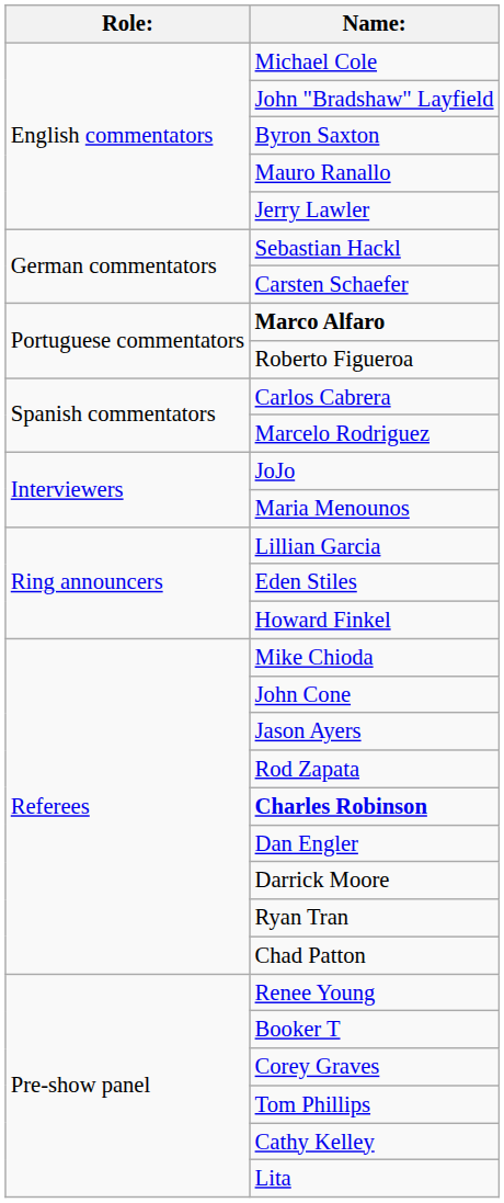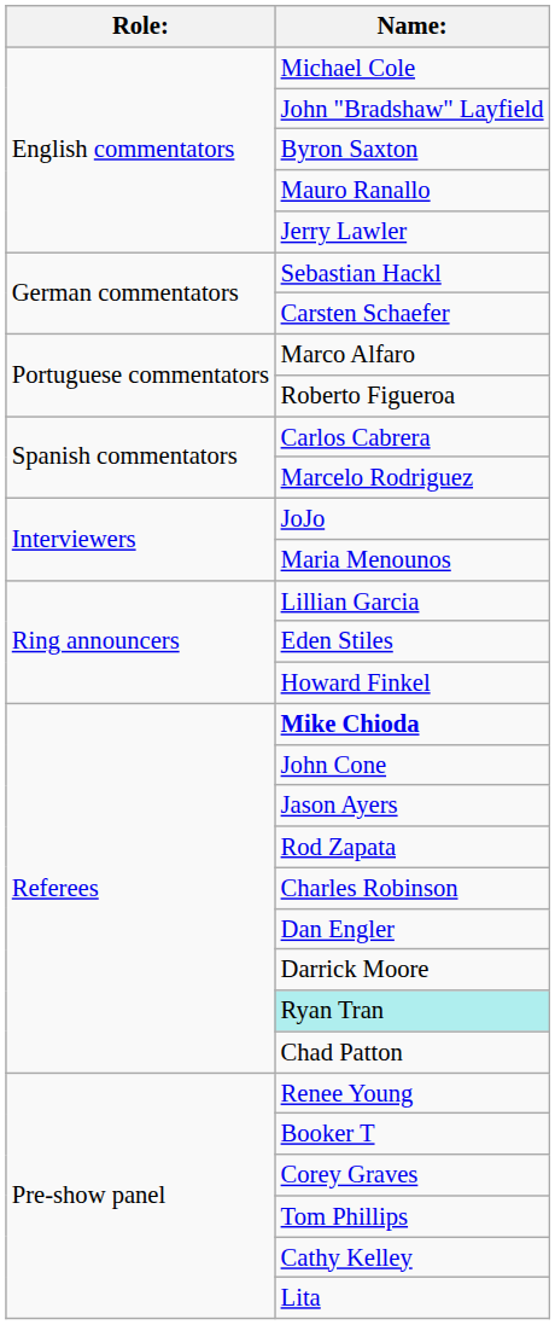Marco Alfaro | Name:: bold -> normal
Mike Chioda | Name:: normal -> bold
Charles Robinson | Name:: bold -> normal
Ryan Tran | Name:: no background -> paleturquoise background
